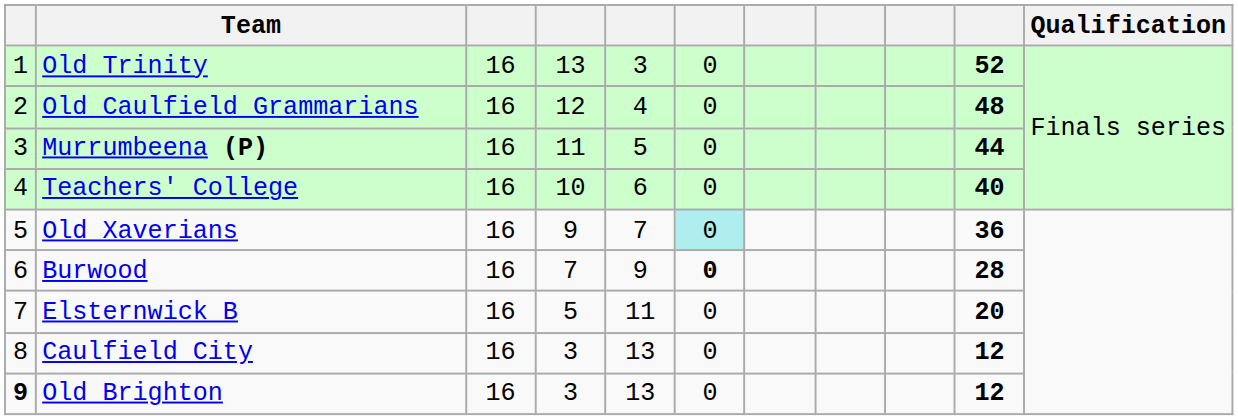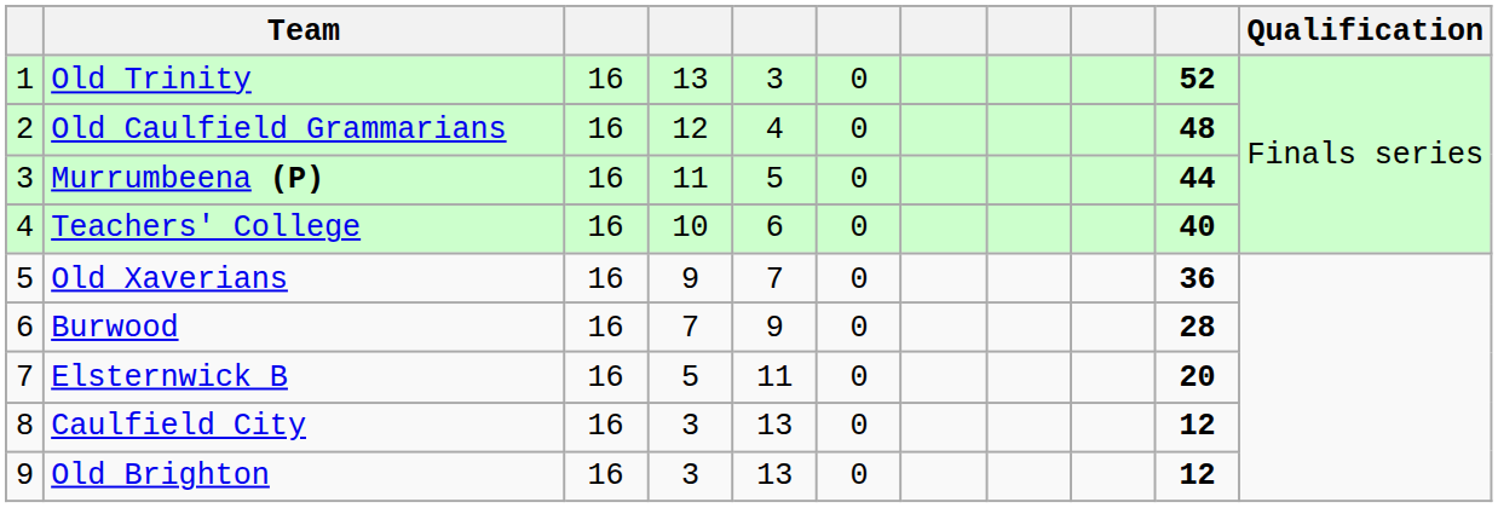Old Xaverians | column 6: paleturquoise background -> no background
Burwood | column 6: bold -> normal
Old Brighton | column 1: bold -> normal
